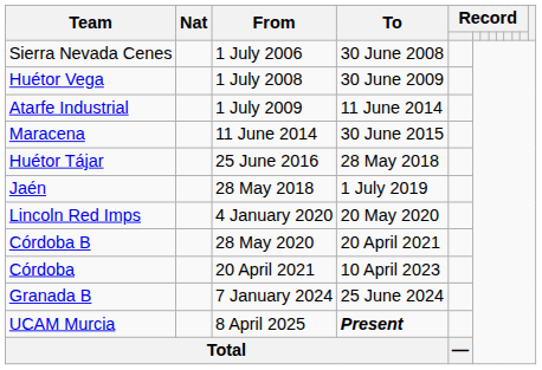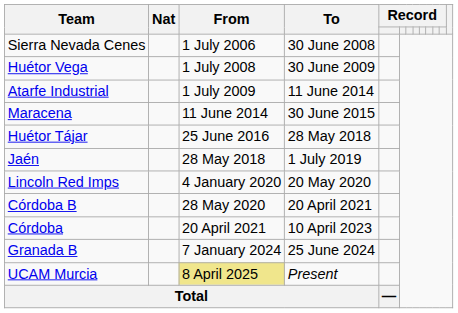UCAM Murcia | From: no background -> khaki background
UCAM Murcia | To: bold -> normal
